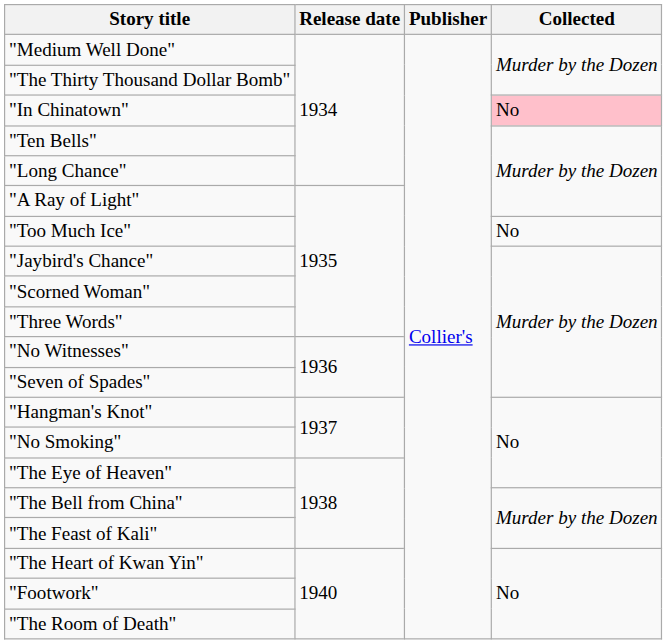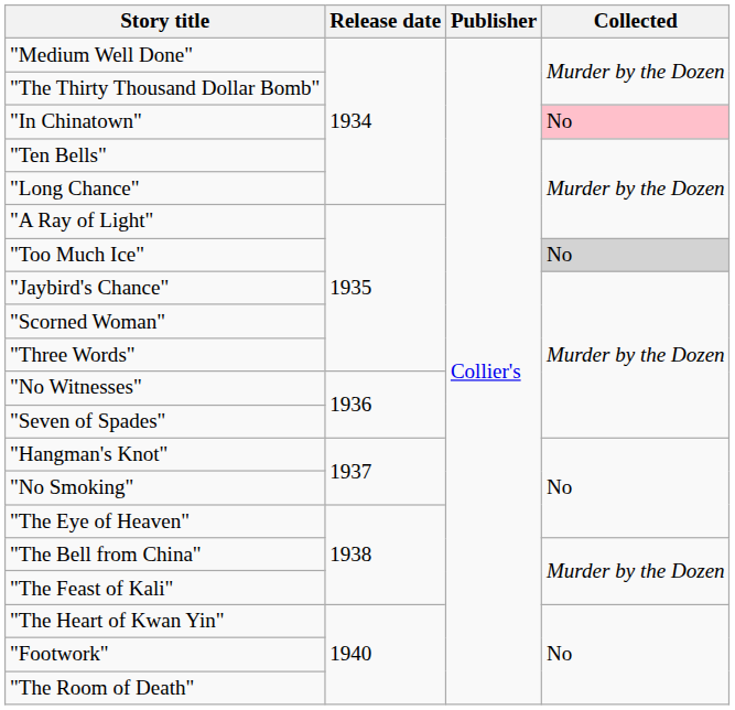"Too Much Ice" | Collected: no background -> lightgrey background
